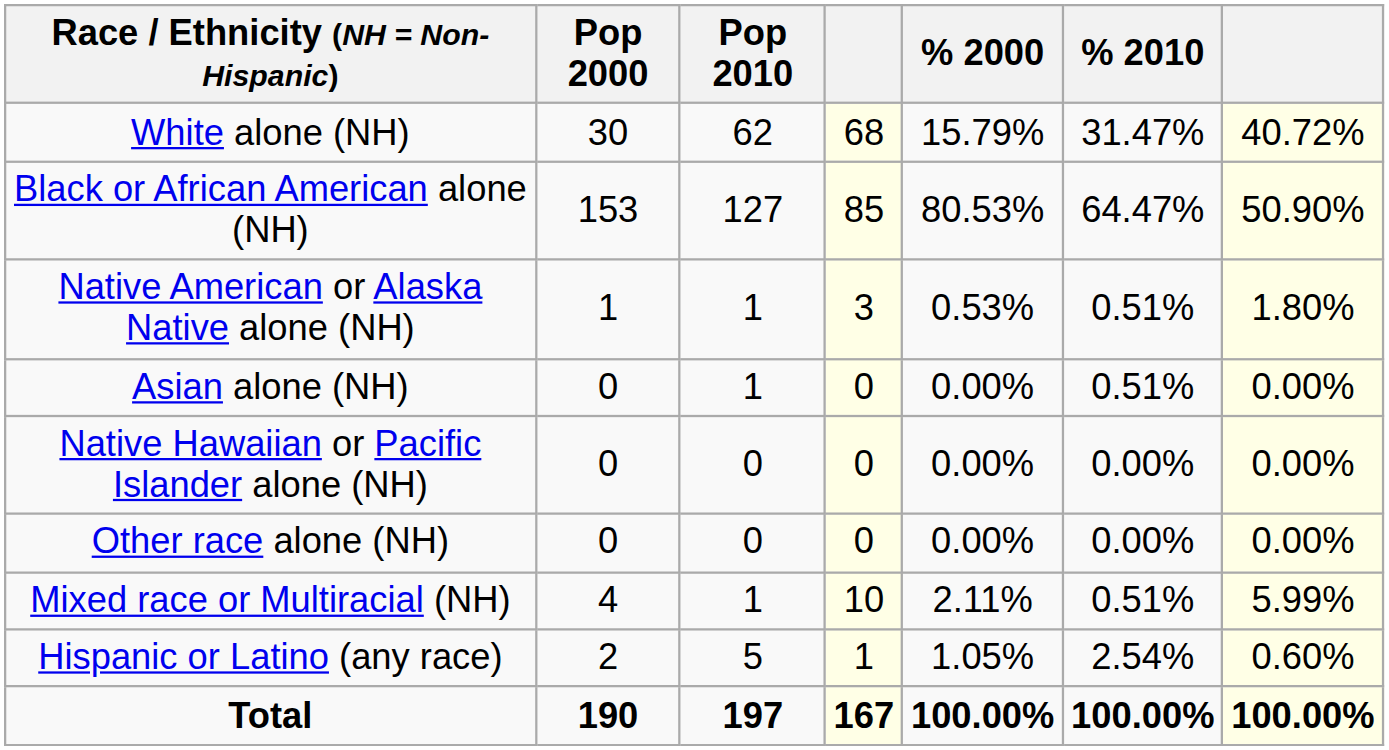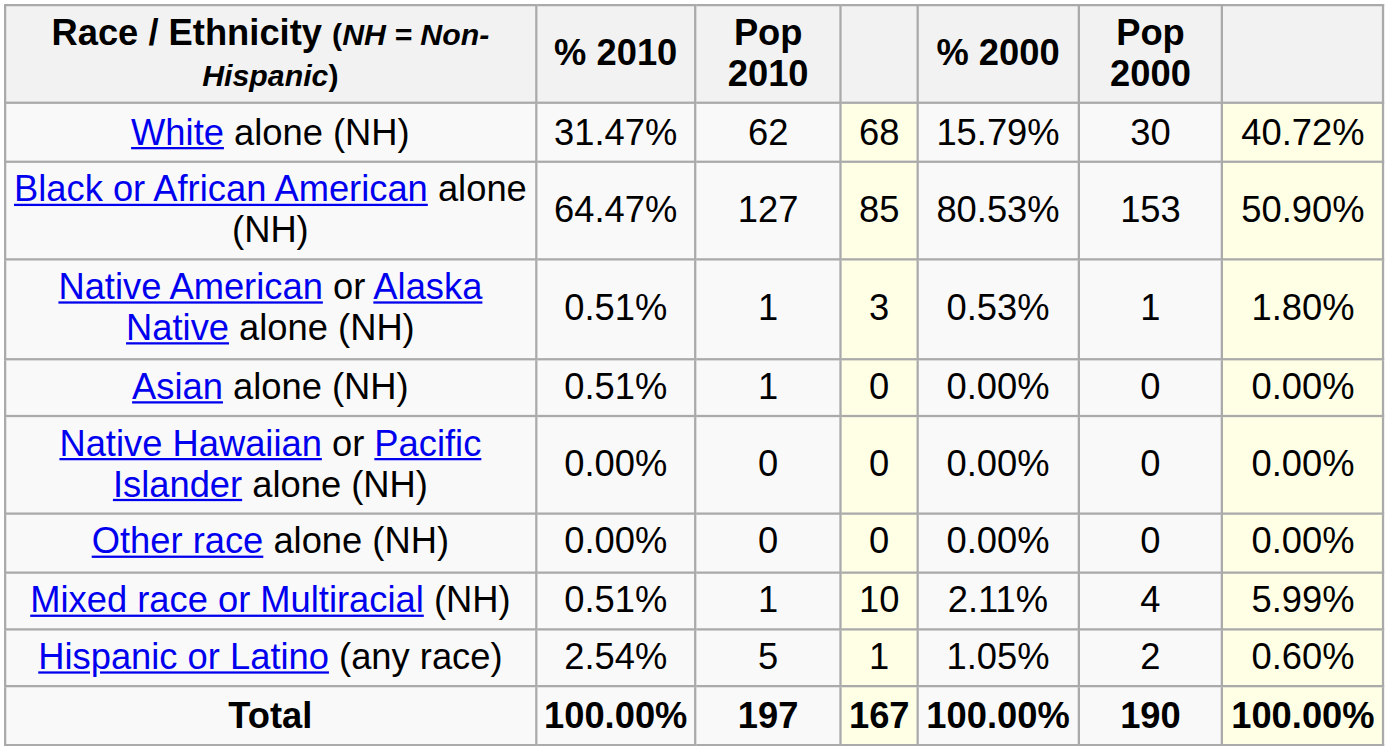columns swapped: Pop 2000 <-> % 2010
